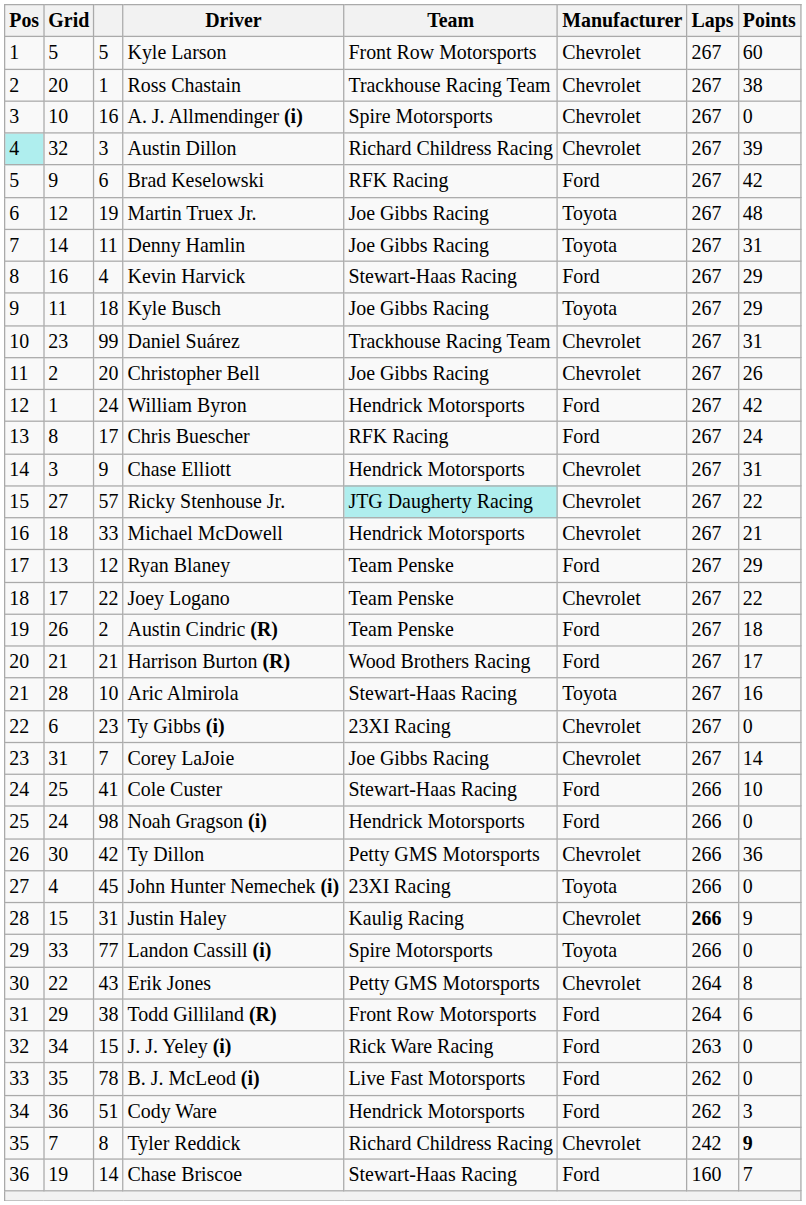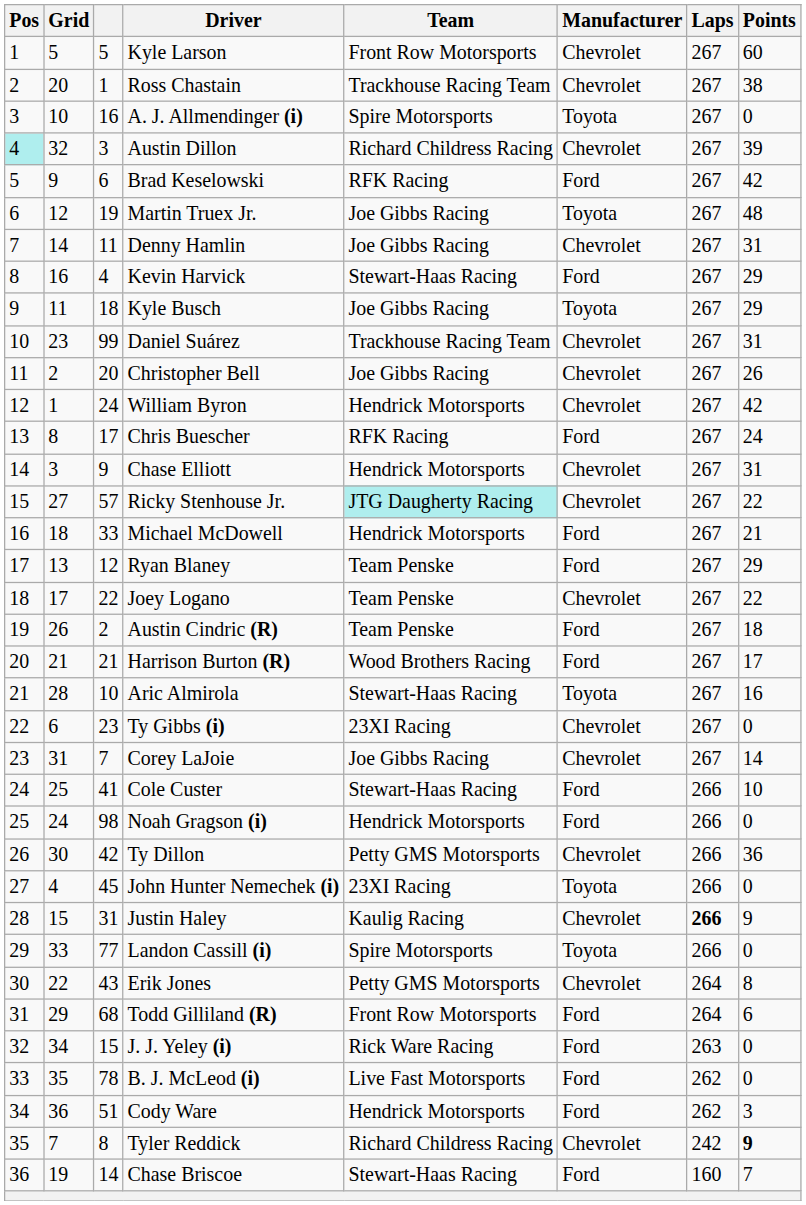A. J. Allmendinger (i) | Manufacturer: Chevrolet -> Toyota
Denny Hamlin | Manufacturer: Toyota -> Chevrolet
William Byron | Manufacturer: Ford -> Chevrolet
Michael McDowell | Manufacturer: Chevrolet -> Ford
Todd Gilliland (R) | column 3: 38 -> 68
